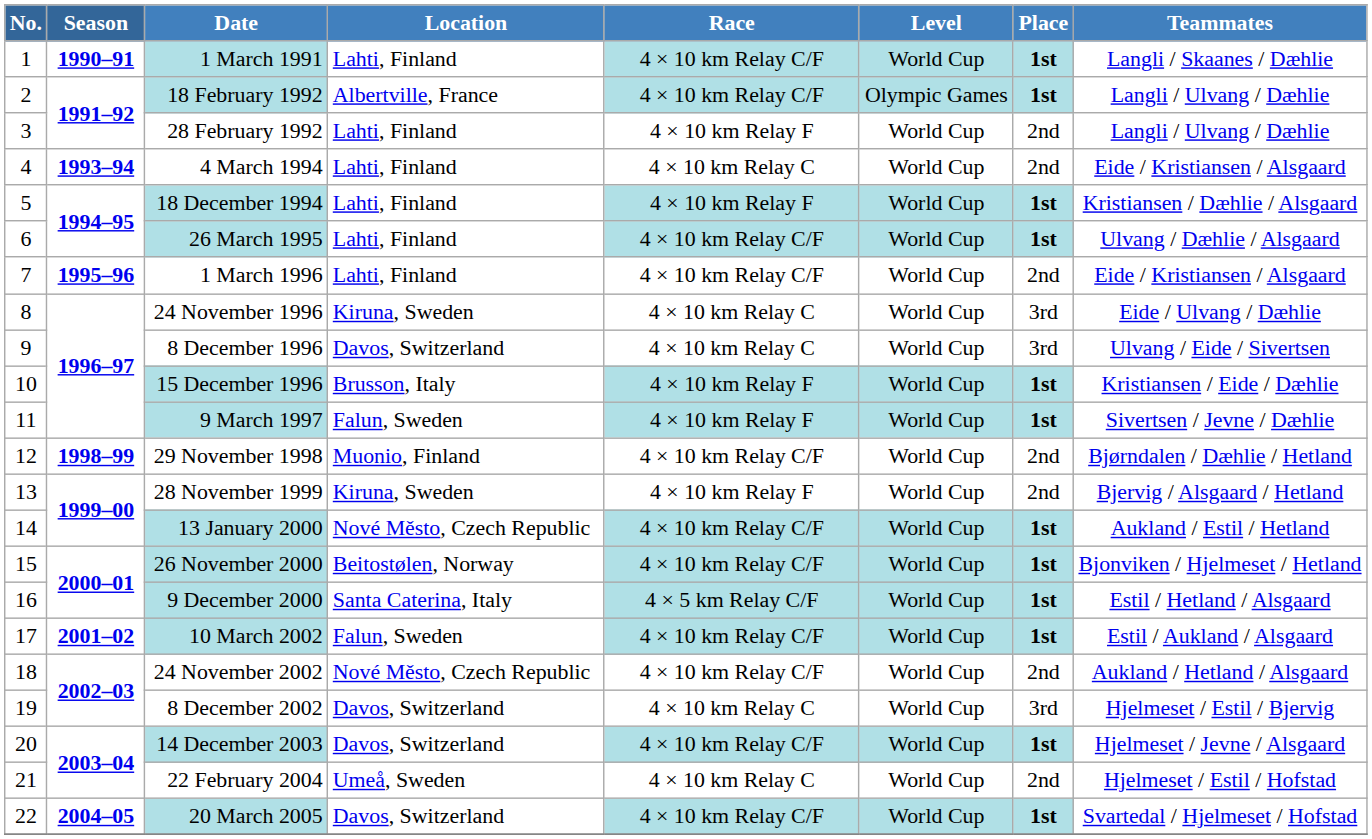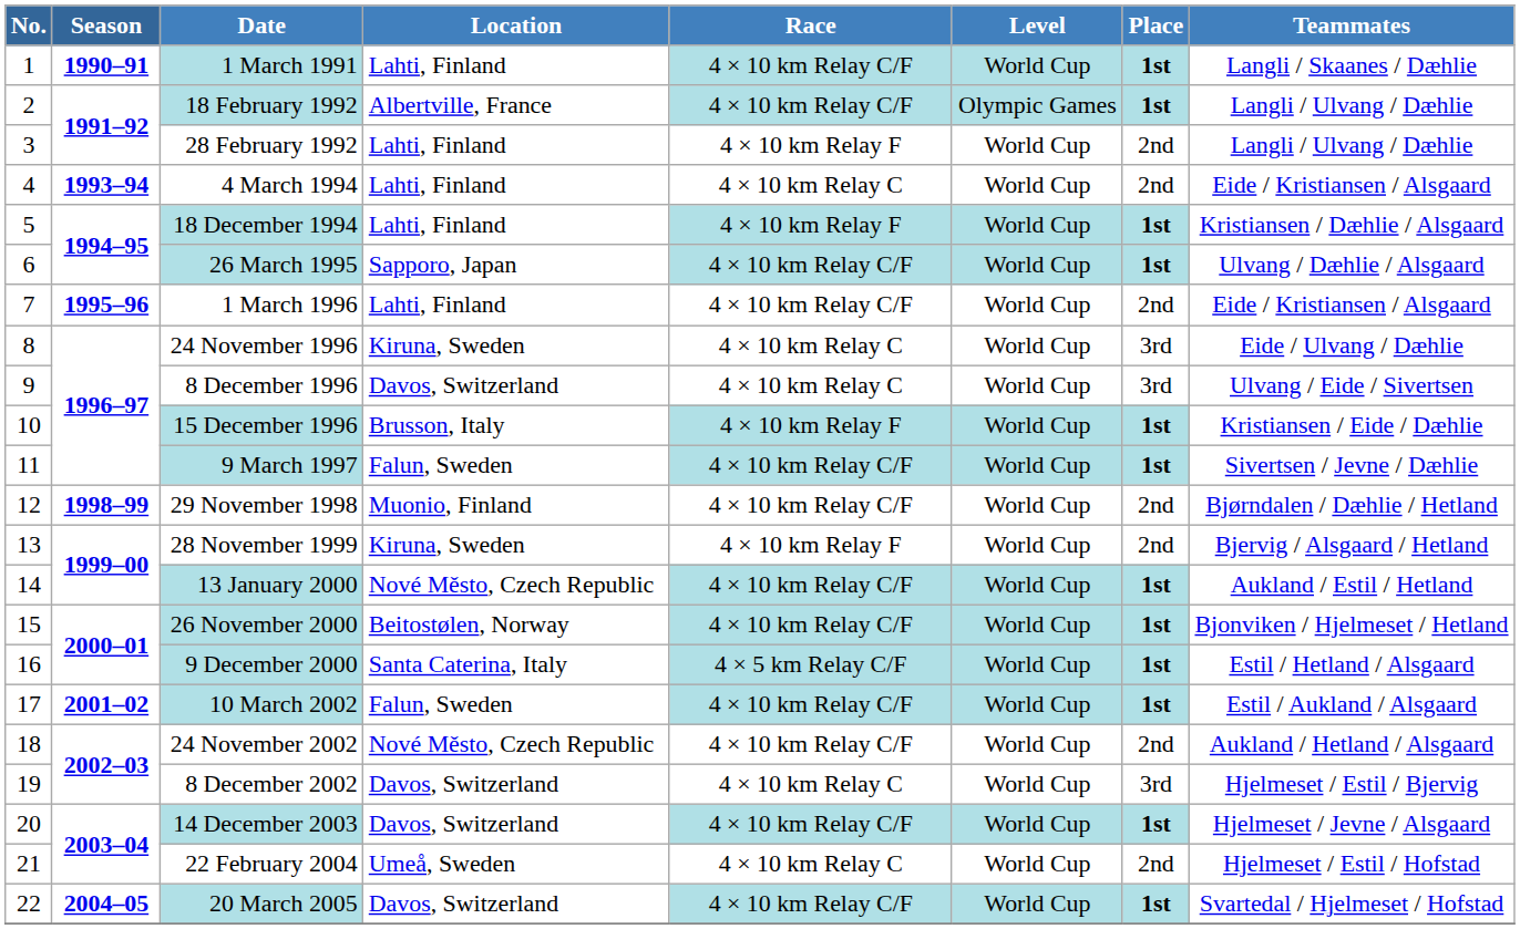26 March 1995 | Location: Lahti, Finland -> Sapporo, Japan
9 March 1997 | Race: 4 × 10 km Relay F -> 4 × 10 km Relay C/F
